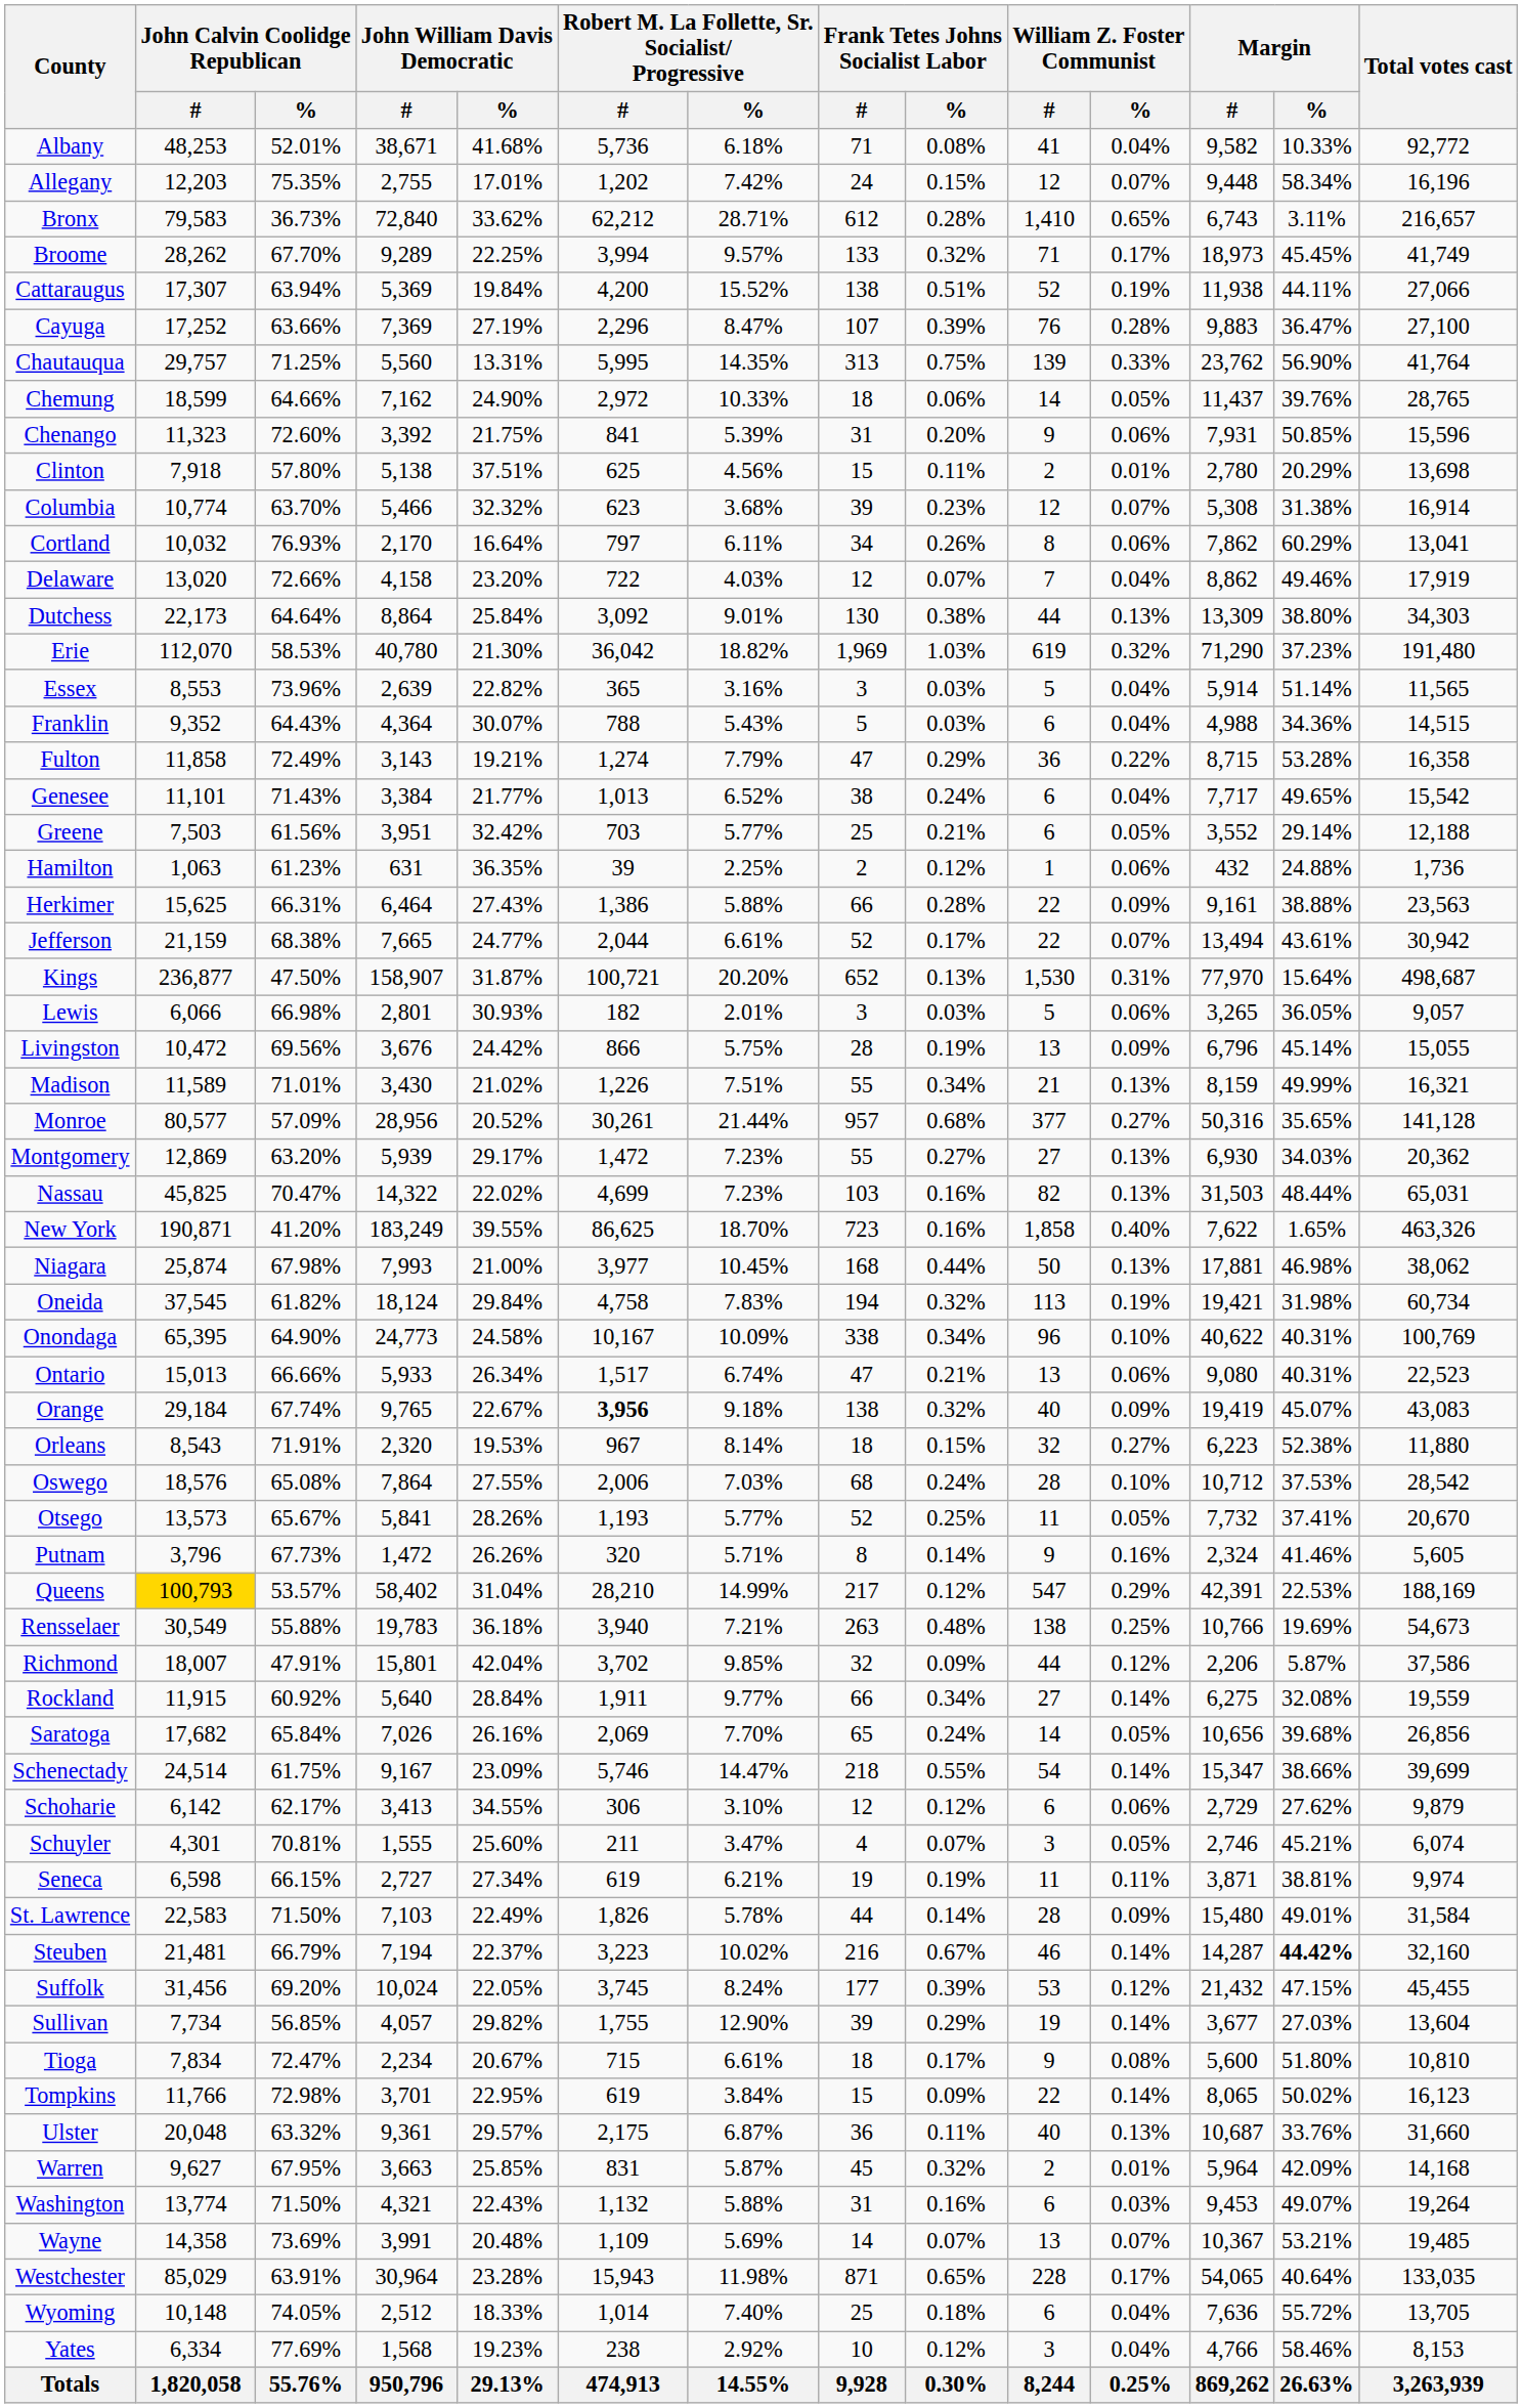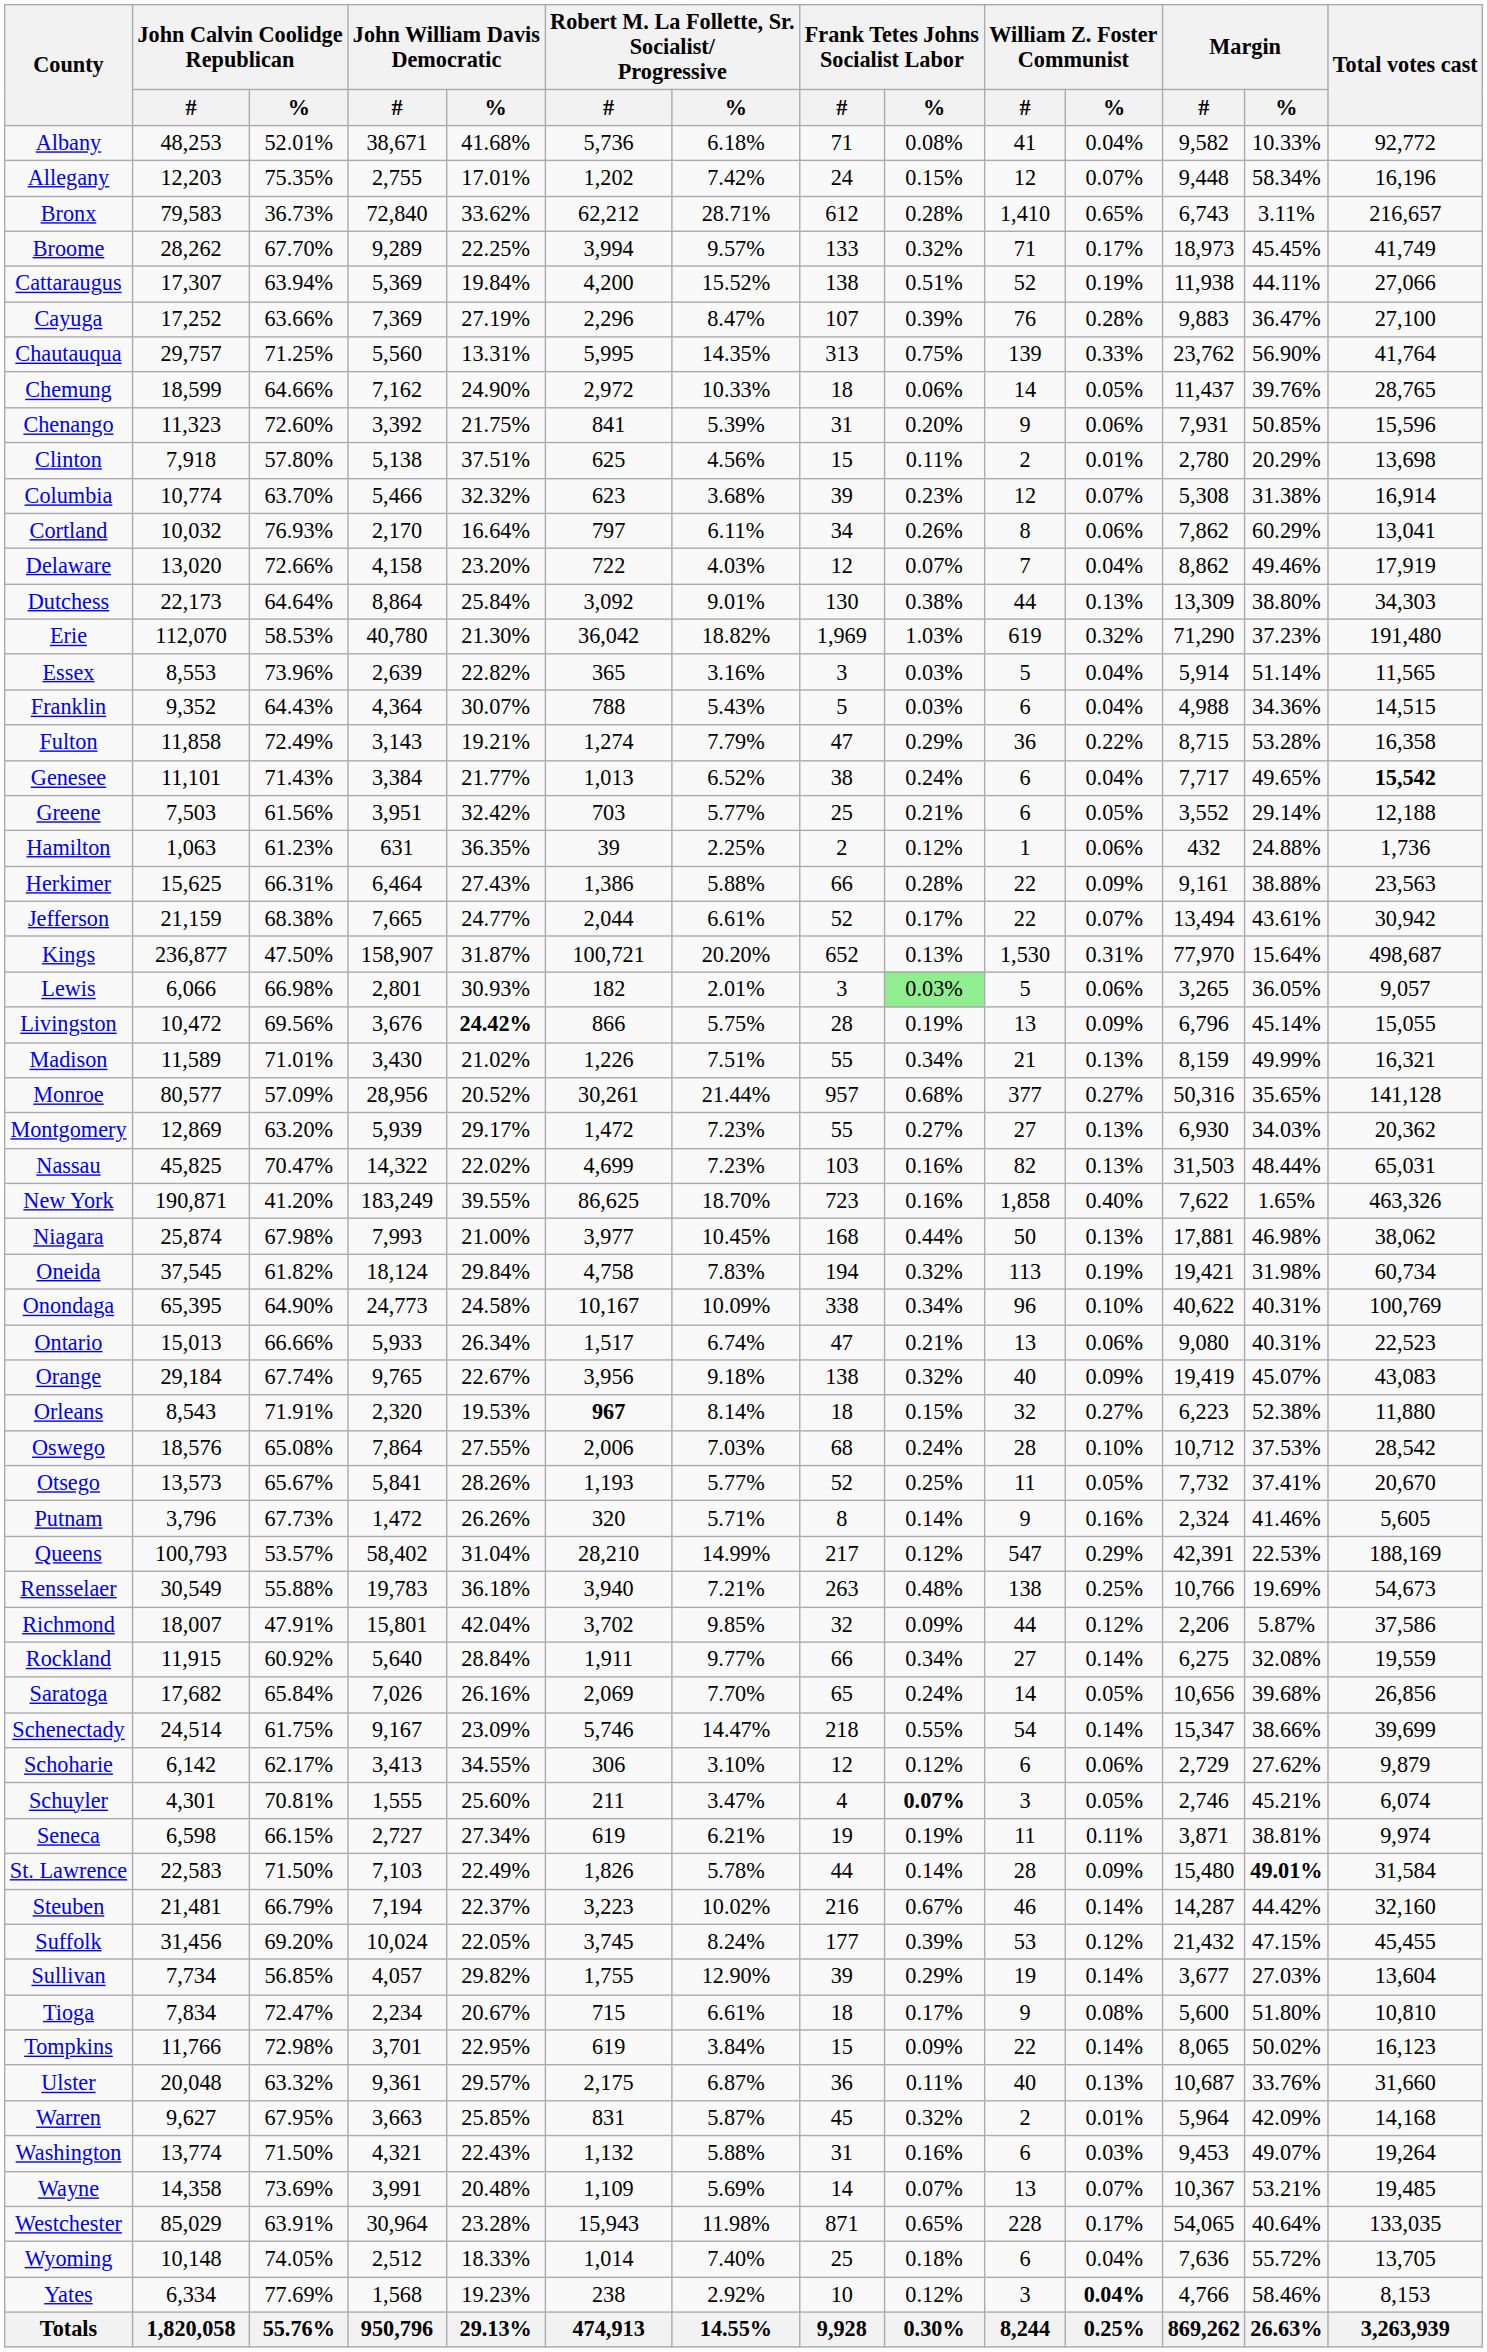Genesee | Total votes cast: normal -> bold
Lewis | Frank Tetes Johns Socialist Labor / %: no background -> lightgreen background
Livingston | John William Davis Democratic / %: normal -> bold
Orange | Robert M. La Follette, Sr. Socialist/ Progressive / #: bold -> normal
Orleans | Robert M. La Follette, Sr. Socialist/ Progressive / #: normal -> bold
Queens | John Calvin Coolidge Republican / #: gold background -> no background
Schuyler | Frank Tetes Johns Socialist Labor / %: normal -> bold
St. Lawrence | Margin / %: normal -> bold
Steuben | Margin / %: bold -> normal
Yates | William Z. Foster Communist / %: normal -> bold
